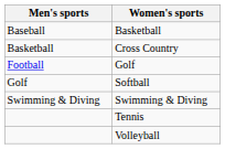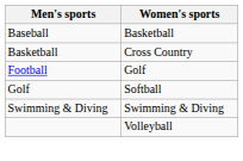- row: Tennis
